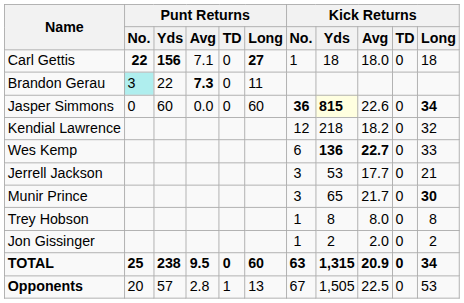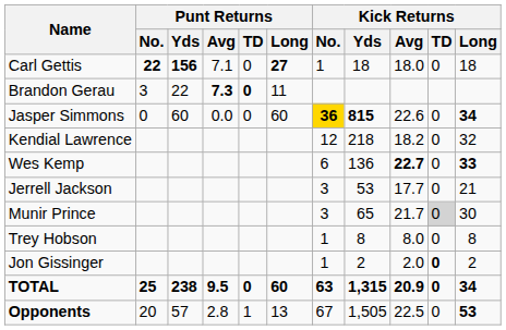Brandon Gerau | Punt Returns / No.: paleturquoise background -> no background
Brandon Gerau | Punt Returns / TD: normal -> bold
Jasper Simmons | Kick Returns / No.: no background -> gold background
Jasper Simmons | Kick Returns / Yds: lightyellow background -> no background
Wes Kemp | Kick Returns / Yds: bold -> normal
Wes Kemp | Kick Returns / Long: normal -> bold
Munir Prince | Kick Returns / TD: no background -> lightgrey background
Munir Prince | Kick Returns / Long: bold -> normal
Jon Gissinger | Kick Returns / TD: normal -> bold
Opponents | Kick Returns / Long: normal -> bold
